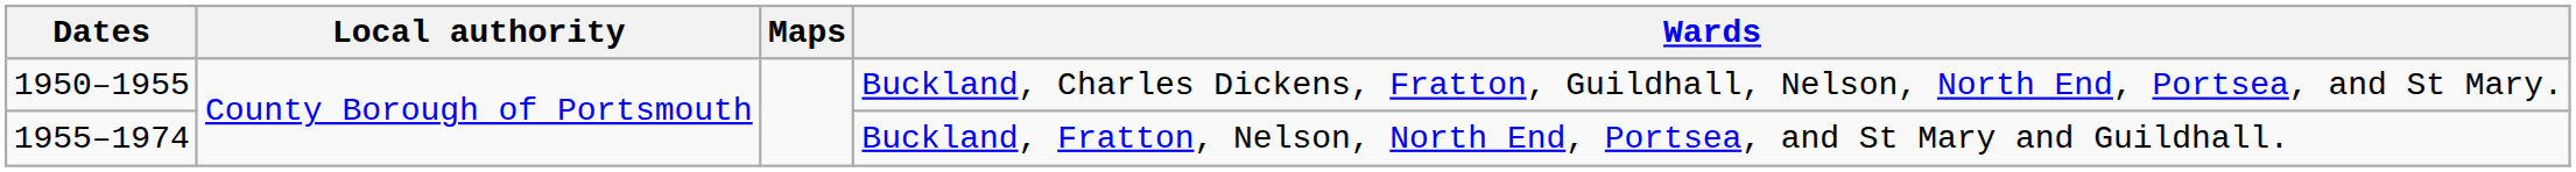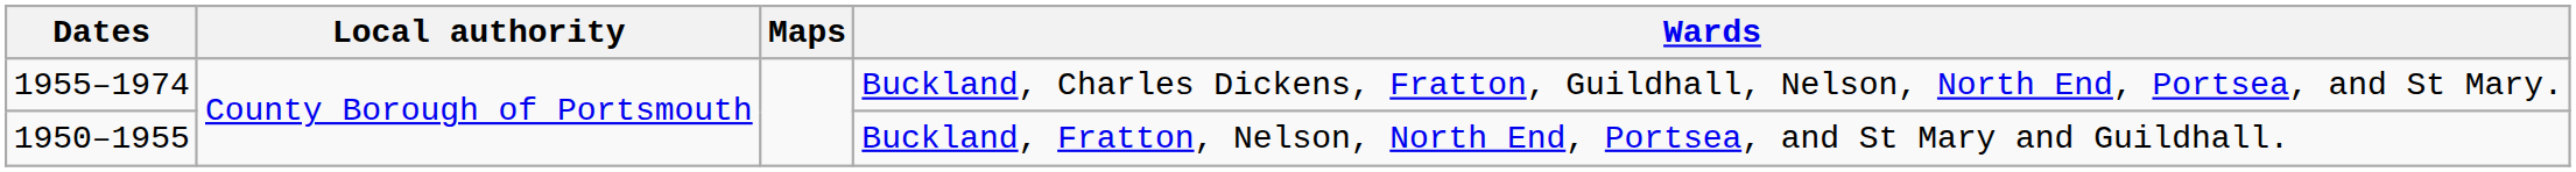row 2 | Dates: 1950–1955 -> 1955–1974
row 3 | Dates: 1955–1974 -> 1950–1955
